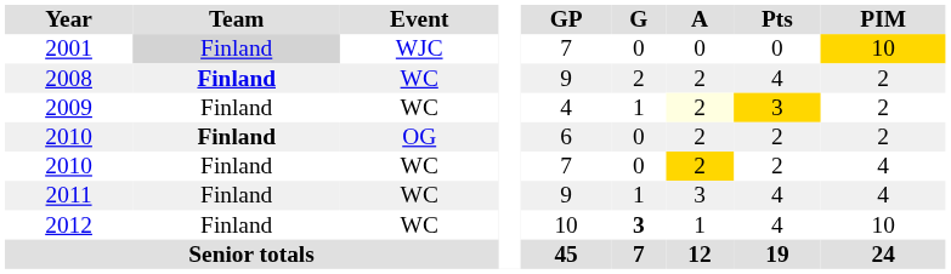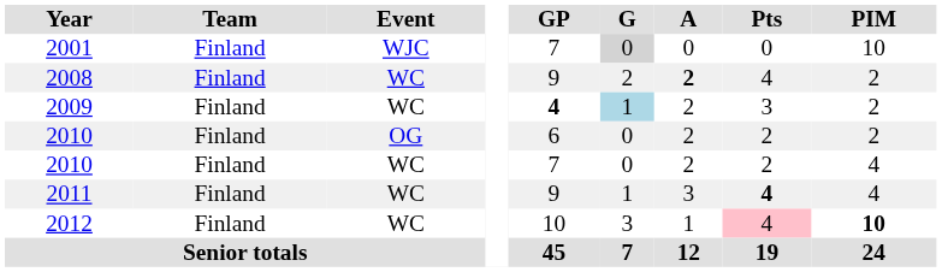2001 | Team: lightgrey background -> no background
2001 | G: no background -> lightgrey background
2001 | PIM: gold background -> no background
2008 | Team: bold -> normal
2008 | A: normal -> bold
2009 | GP: normal -> bold
2009 | G: no background -> lightblue background
2009 | A: lightyellow background -> no background
2009 | Pts: gold background -> no background
2010 / OG | Team: bold -> normal
2010 / WC | A: gold background -> no background
2011 | Pts: normal -> bold
2012 | G: bold -> normal
2012 | Pts: no background -> pink background
2012 | PIM: normal -> bold
